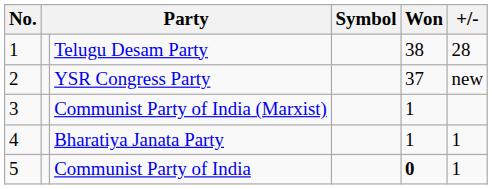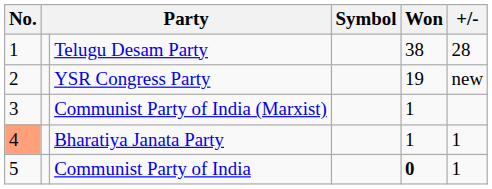YSR Congress Party | Won: 37 -> 19
Bharatiya Janata Party | No.: no background -> lightsalmon background
